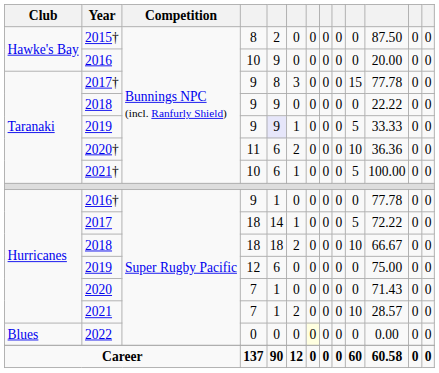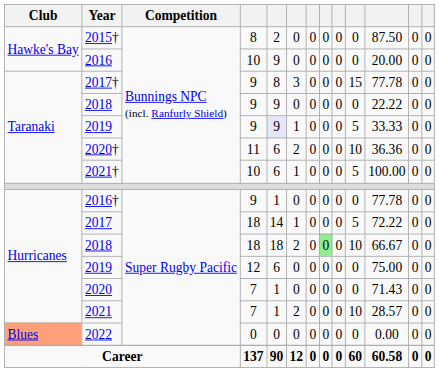2018 / 18 | column 8: no background -> lightgreen background
2022 | Club: no background -> lightsalmon background
2022 | column 7: lightyellow background -> no background
